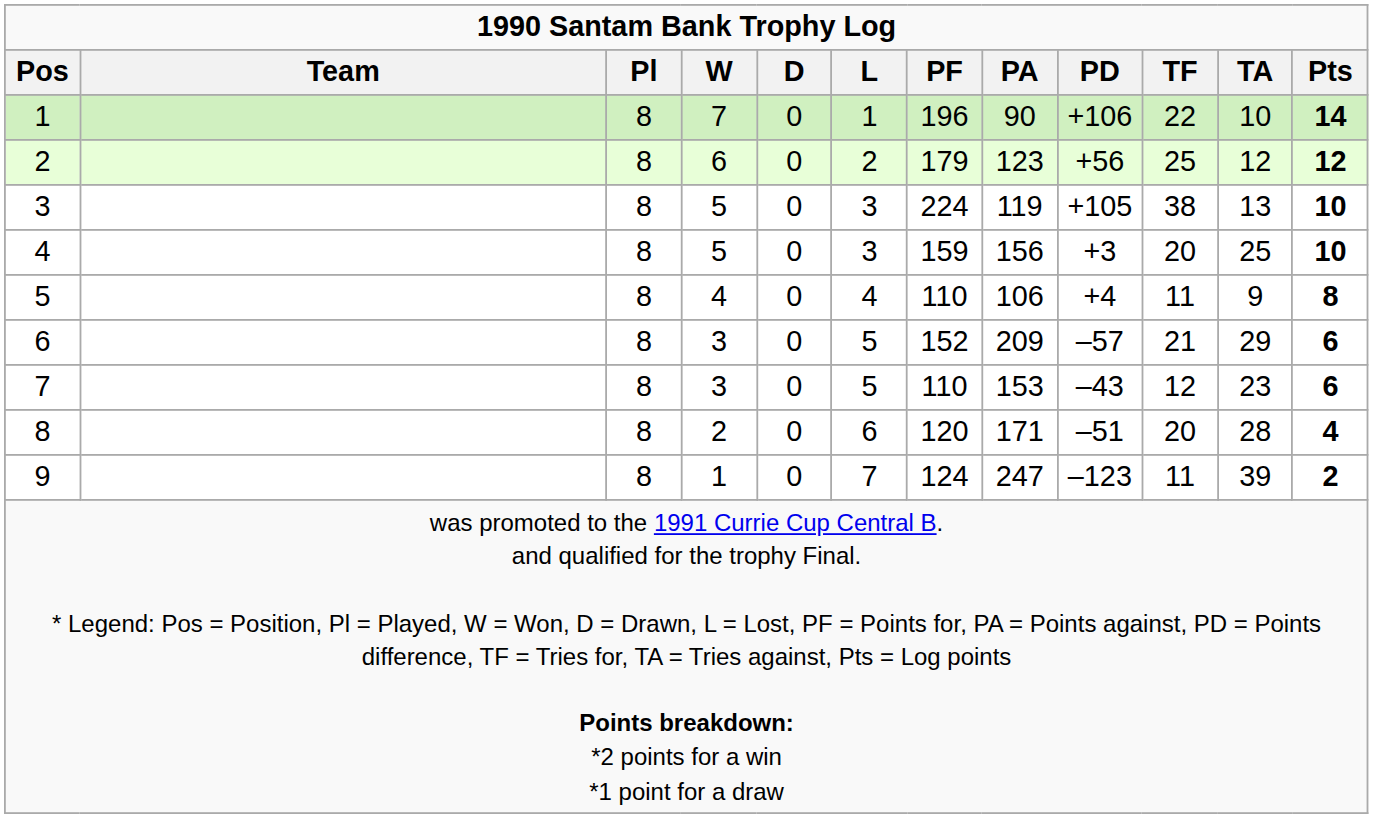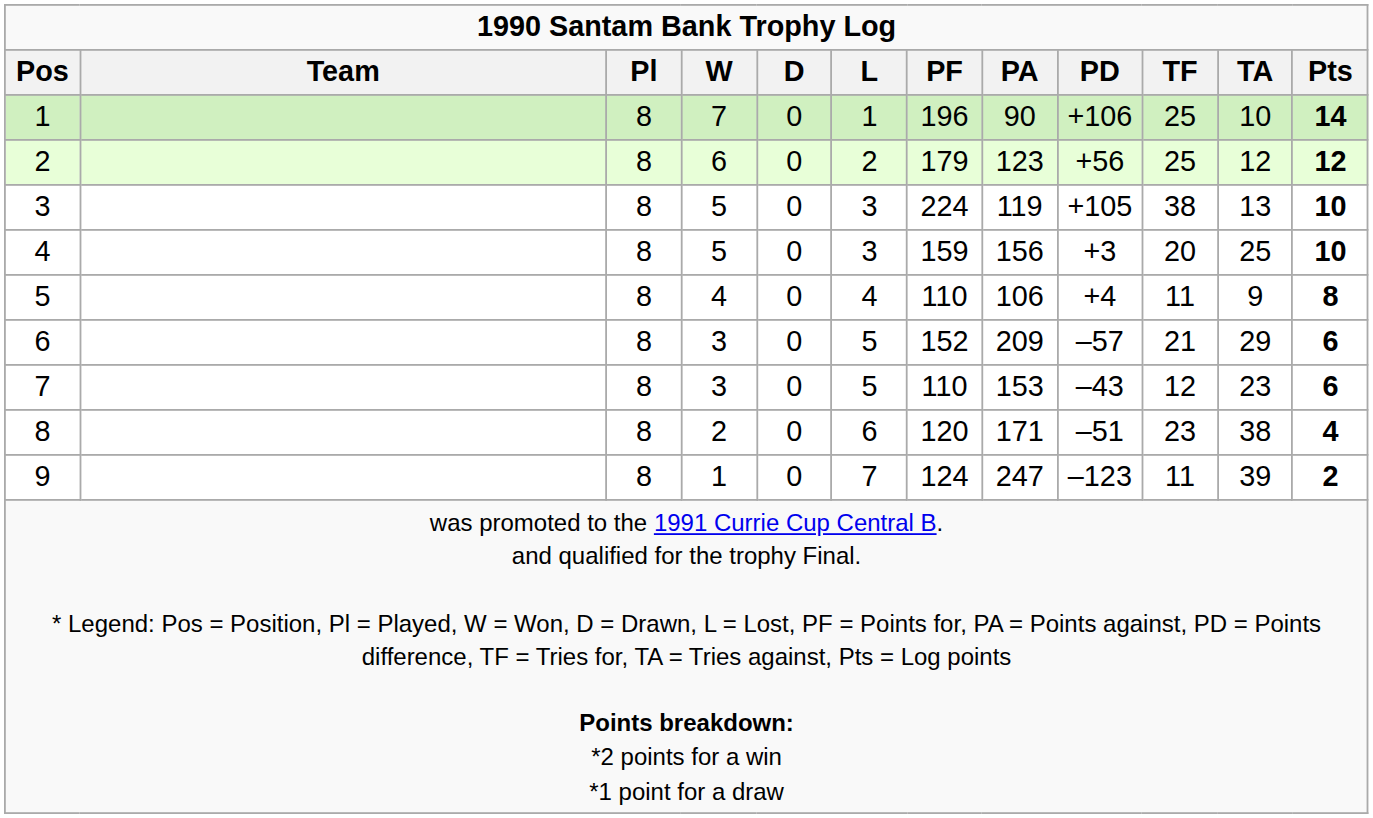row 3 | TF: 22 -> 25
row 10 | TF: 20 -> 23
row 10 | TA: 28 -> 38
